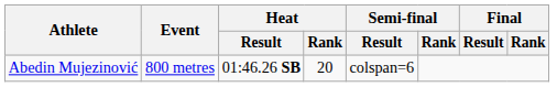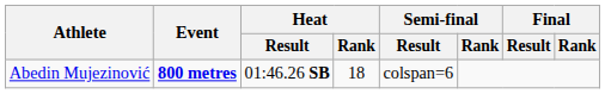Abedin Mujezinović | Event: normal -> bold
Abedin Mujezinović | Heat / Rank: 20 -> 18
